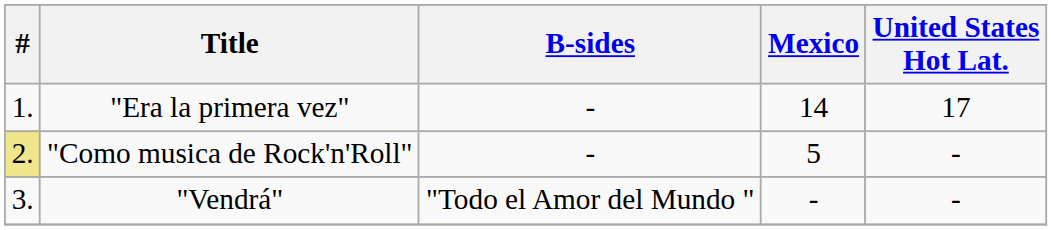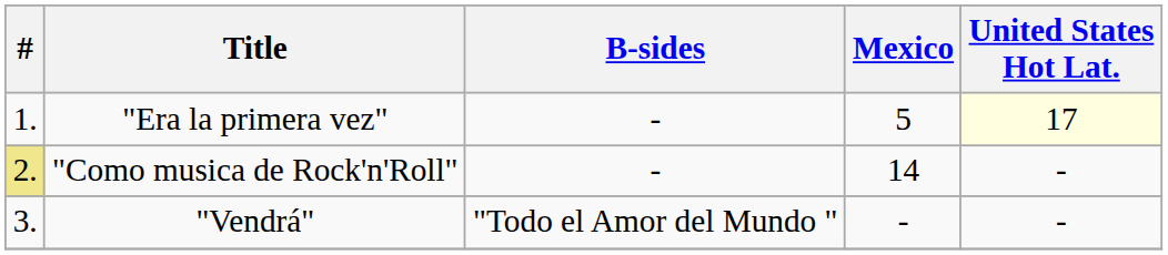"Era la primera vez" | Mexico: 14 -> 5
"Era la primera vez" | United States Hot Lat.: no background -> lightyellow background
"Como musica de Rock'n'Roll" | Mexico: 5 -> 14
